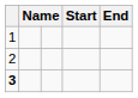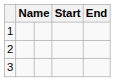3 | column 1: bold -> normal
